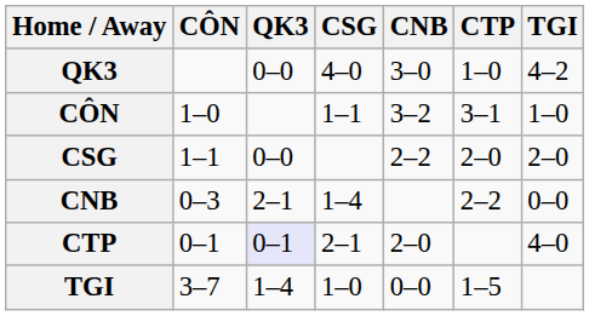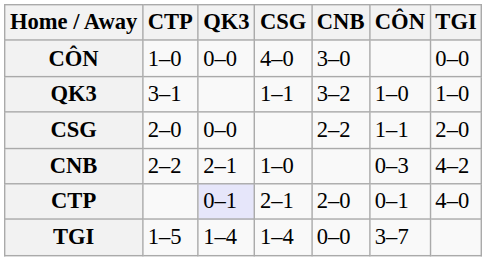columns swapped: CÔN <-> CTP
row 2 | Home / Away: QK3 -> CÔN
row 2 | TGI: 4–2 -> 0–0
row 3 | Home / Away: CÔN -> QK3
row 5 | CSG: 1–4 -> 1–0
row 5 | TGI: 0–0 -> 4–2
row 7 | CSG: 1–0 -> 1–4
